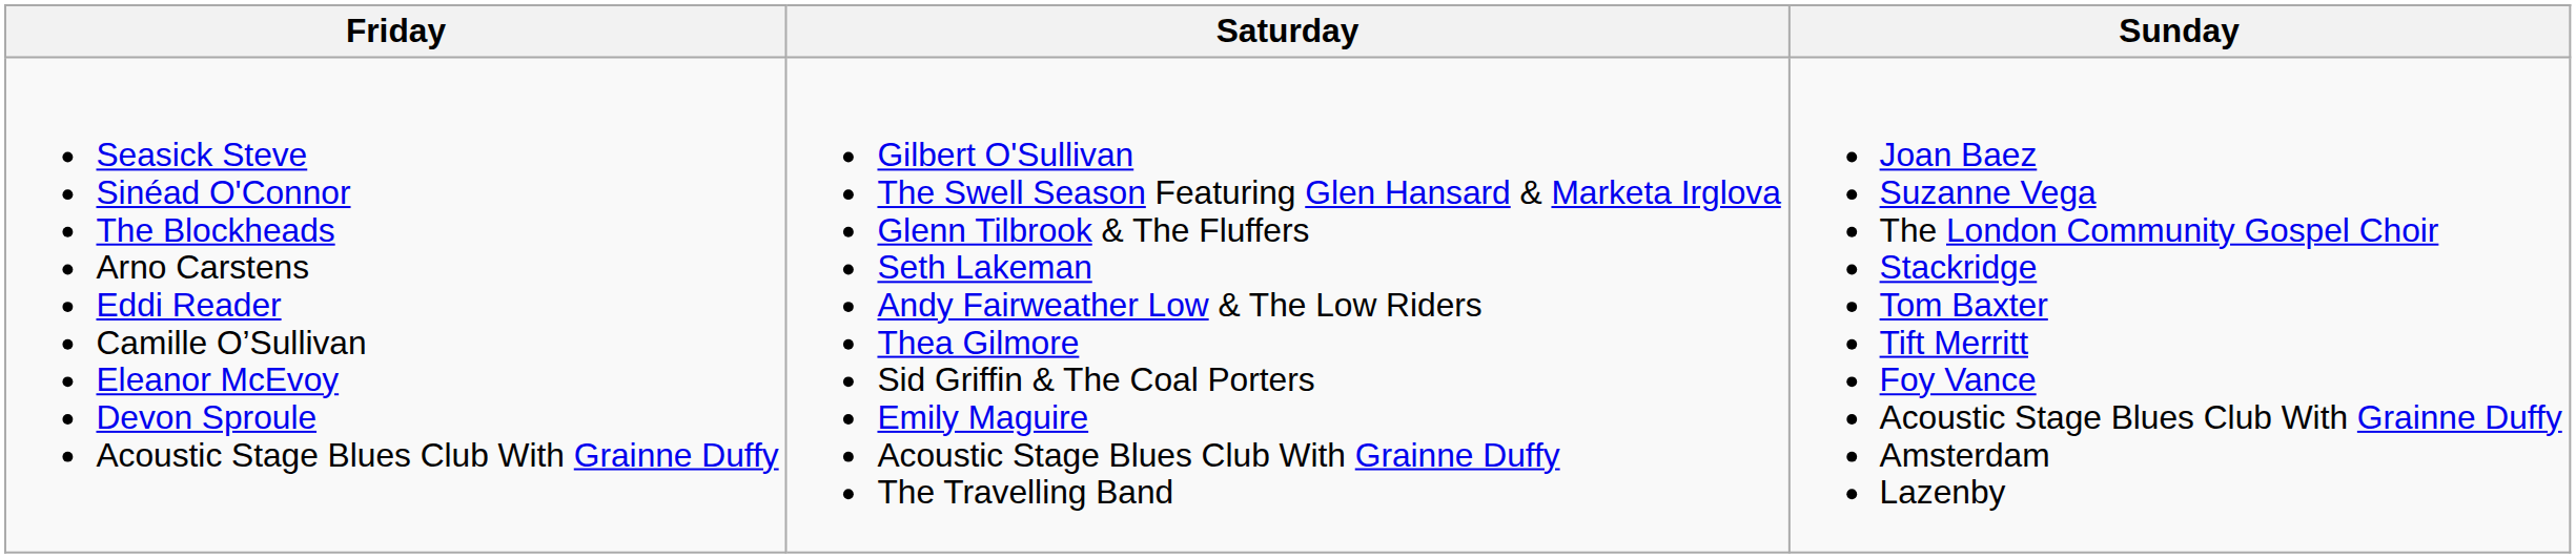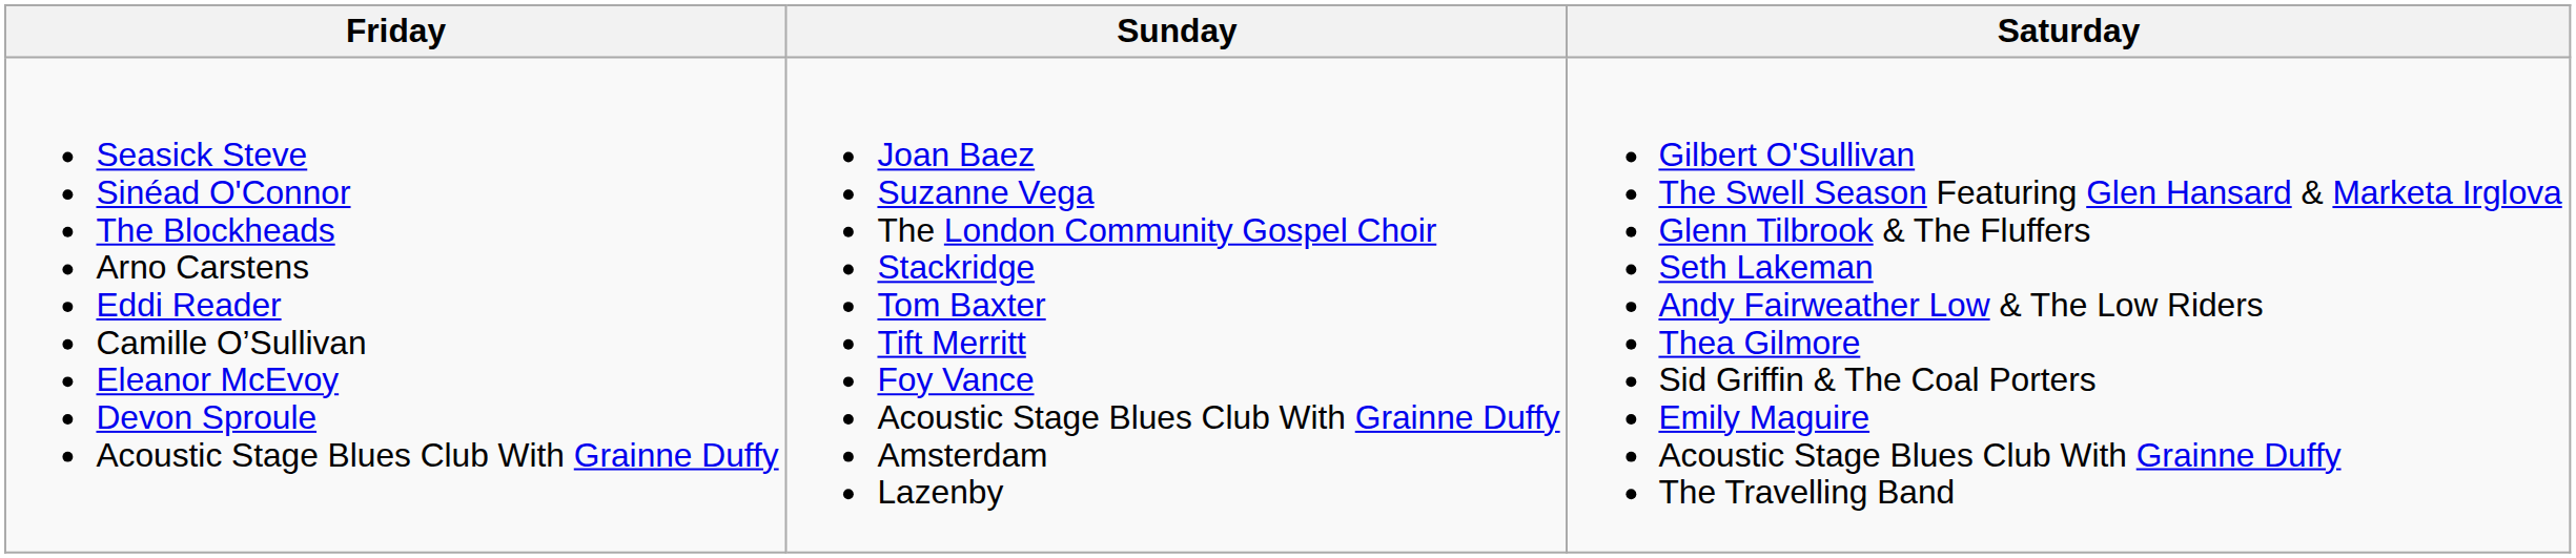columns swapped: Saturday <-> Sunday
